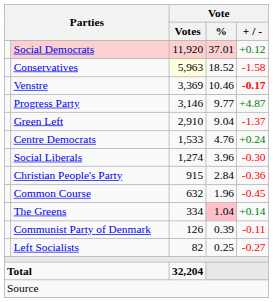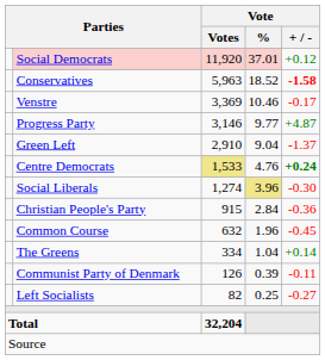Conservatives | Vote / Votes: lightyellow background -> no background
Conservatives | Vote / + / -: normal -> bold
Venstre | Vote / + / -: bold -> normal
Centre Democrats | Vote / Votes: no background -> khaki background
Centre Democrats | Vote / + / -: normal -> bold
Social Liberals | Vote / %: no background -> khaki background
The Greens | Vote / %: pink background -> no background
